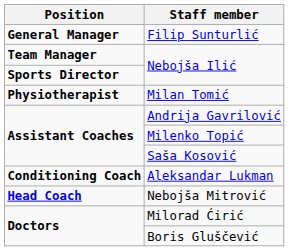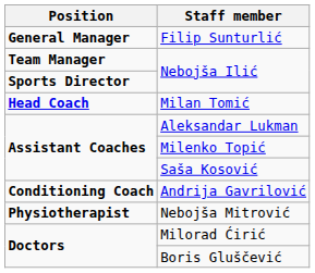row 5 | Position: Physiotherapist -> Head Coach
row 6 | Staff member: Andrija Gavrilović -> Aleksandar Lukman
row 9 | Staff member: Aleksandar Lukman -> Andrija Gavrilović
row 10 | Position: Head Coach -> Physiotherapist
